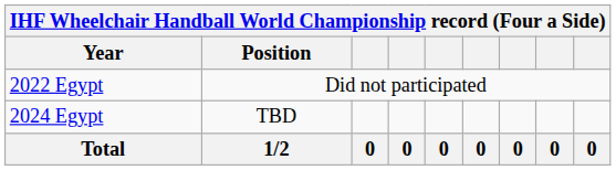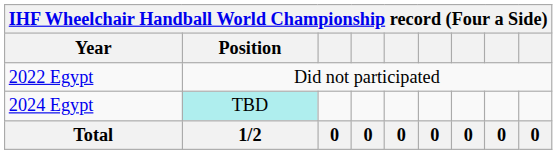2024 Egypt | Position: no background -> paleturquoise background
